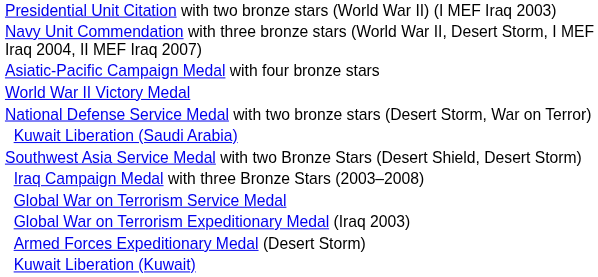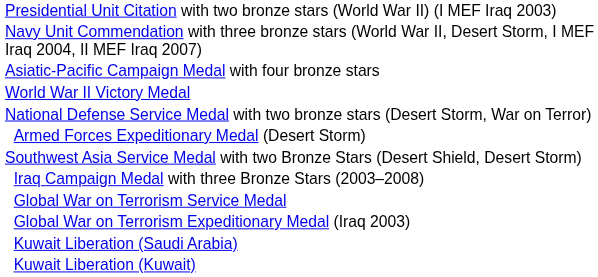row 6 | column 1: Kuwait Liberation (Saudi Arabia) -> Armed Forces Expeditionary Medal (Desert Storm)
row 11 | column 1: Armed Forces Expeditionary Medal (Desert Storm) -> Kuwait Liberation (Saudi Arabia)
